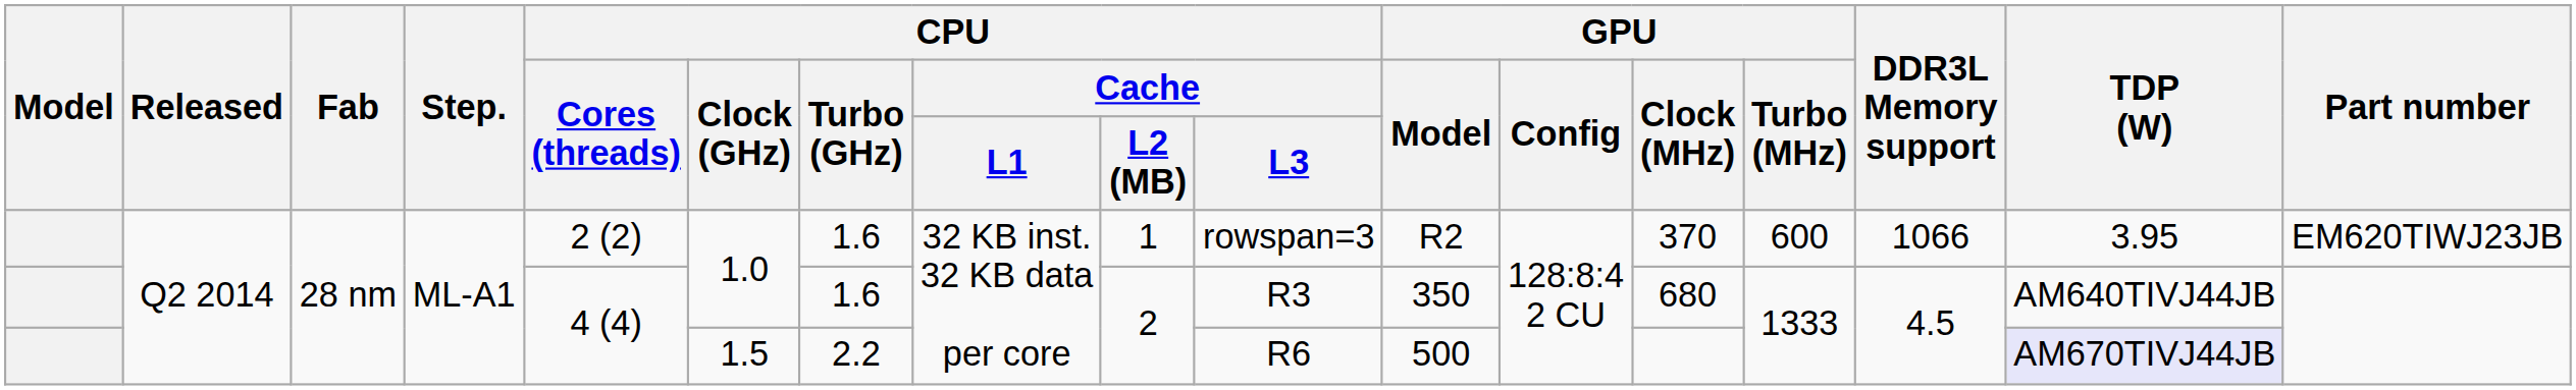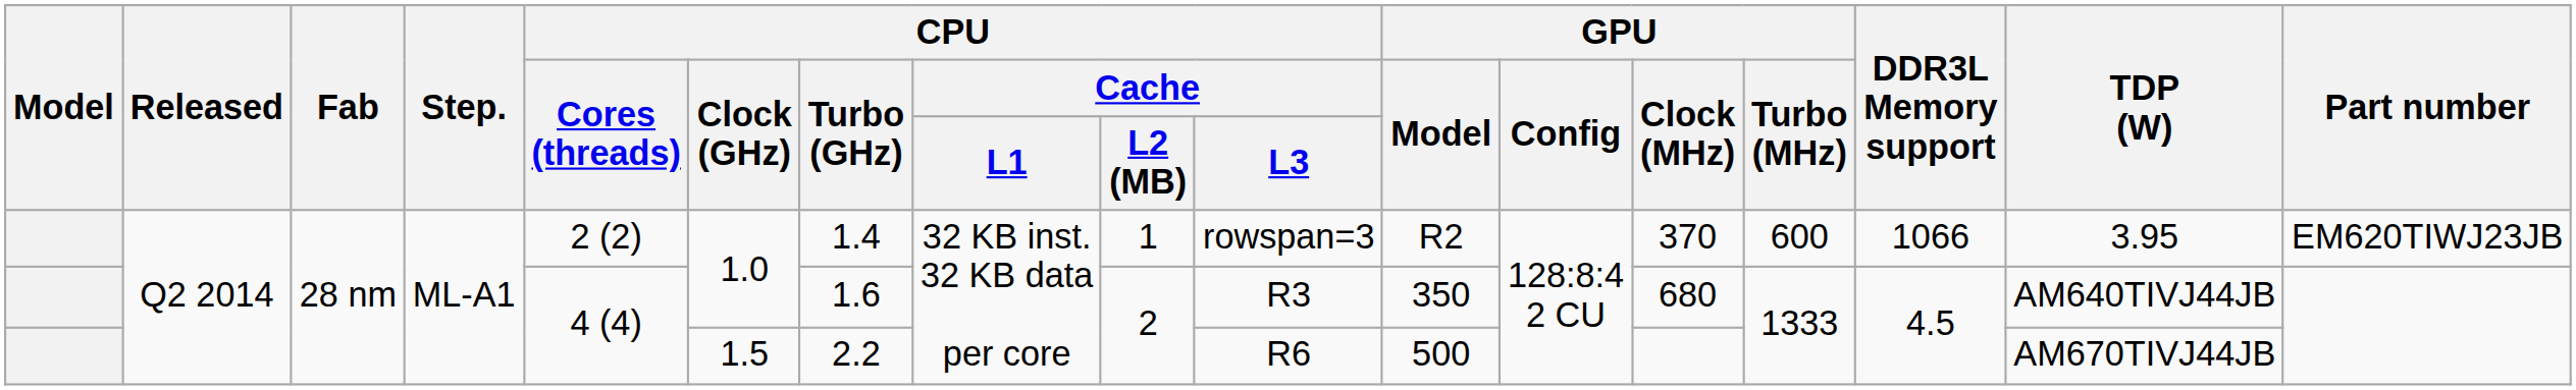row 4 | CPU / Turbo (GHz): 1.6 -> 1.4
row 6 | TDP (W): lavender background -> no background
